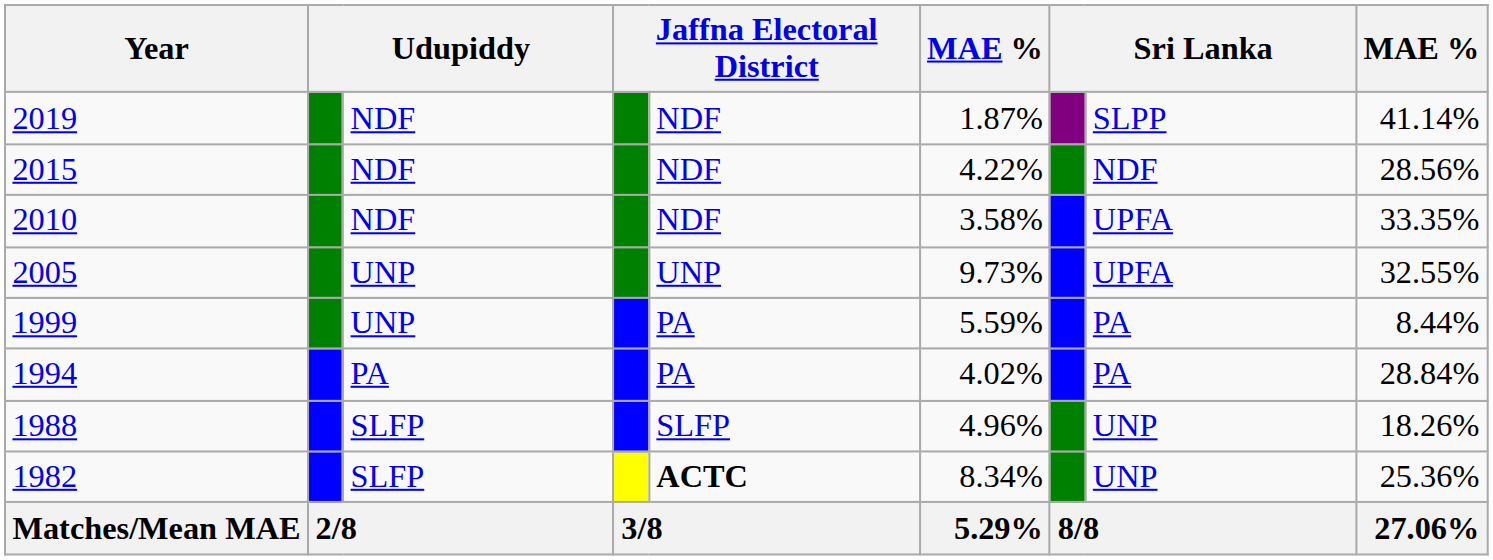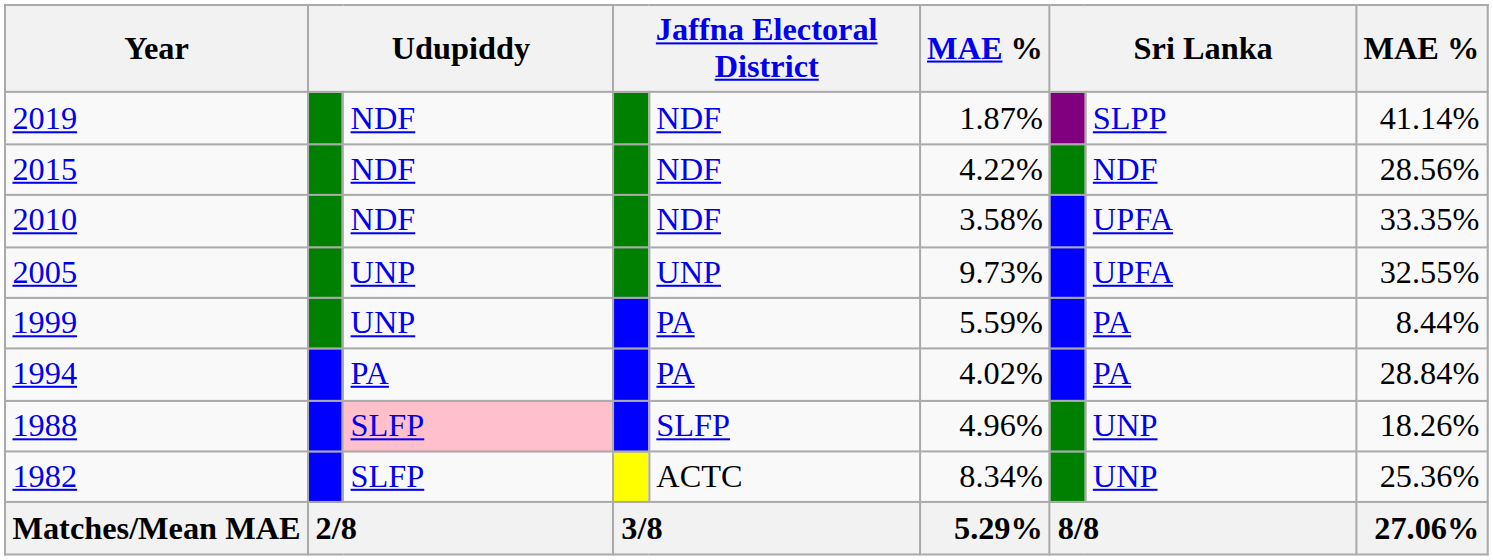1988 | column 3: no background -> pink background
1982 | column 5: bold -> normal
